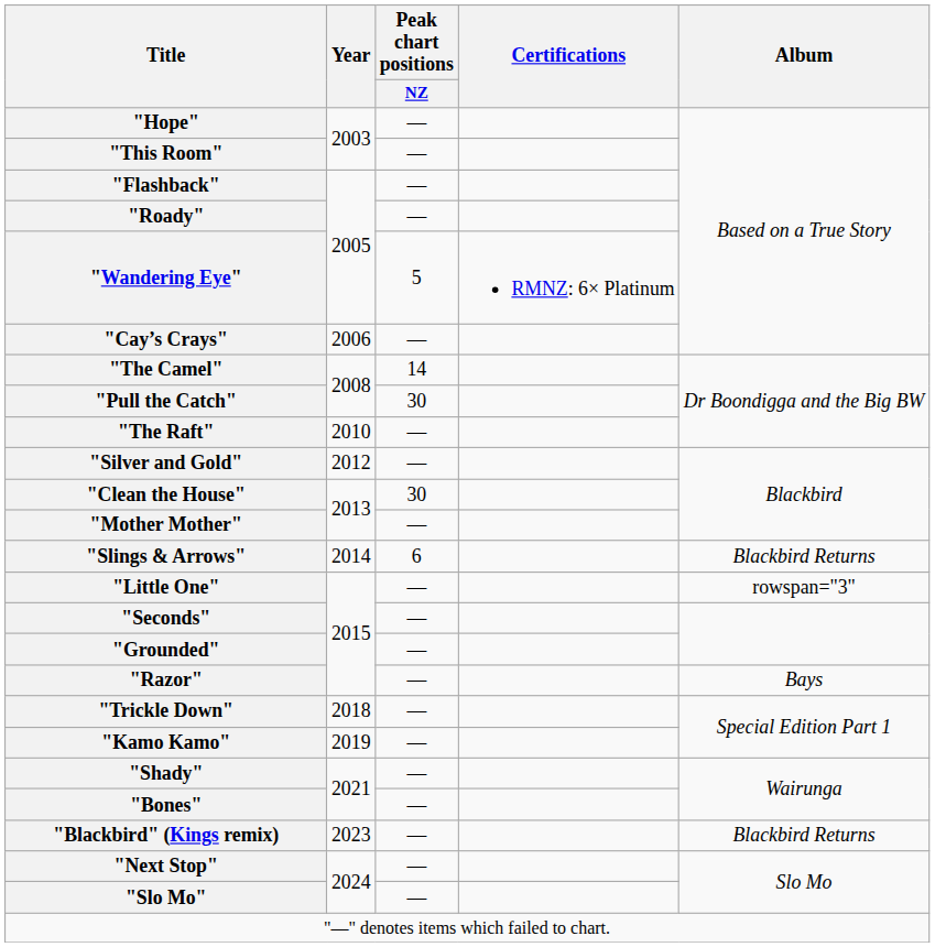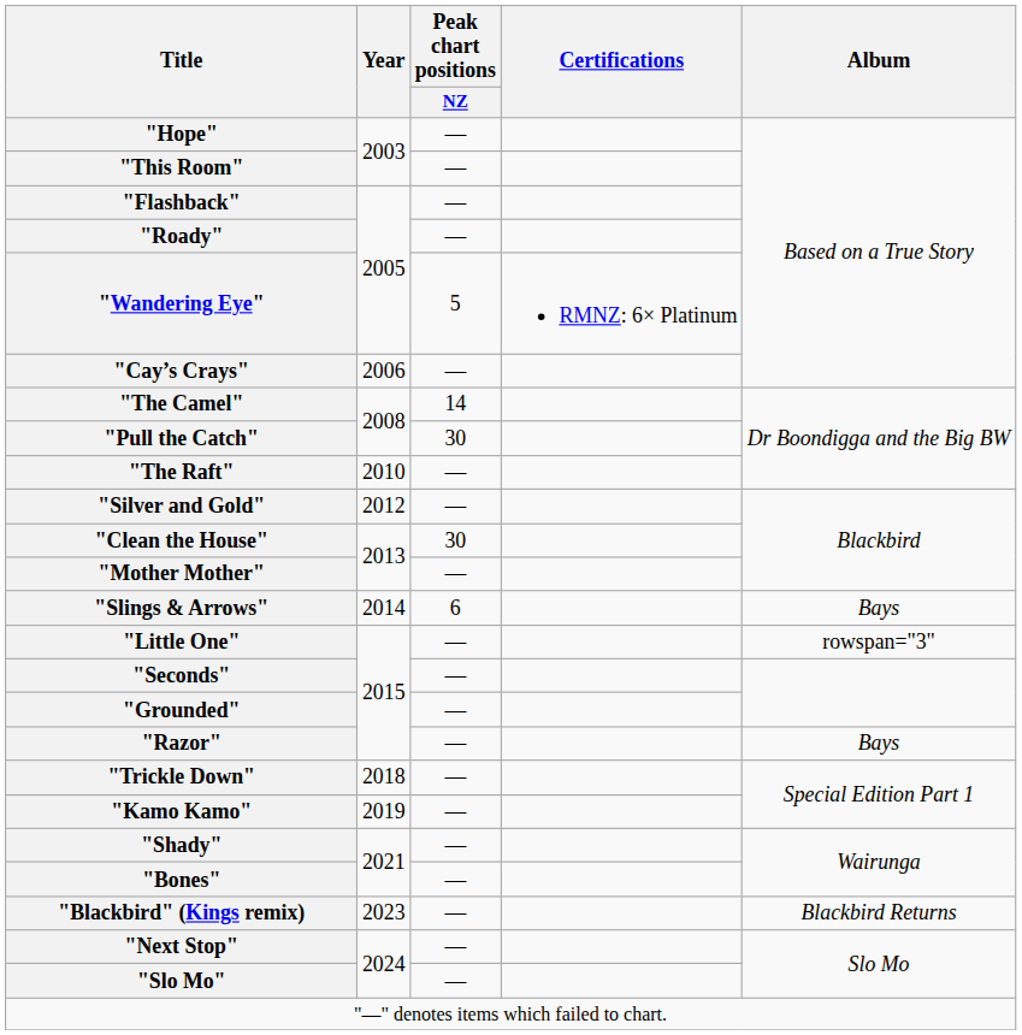"Slings & Arrows" | Album: Blackbird Returns -> Bays
